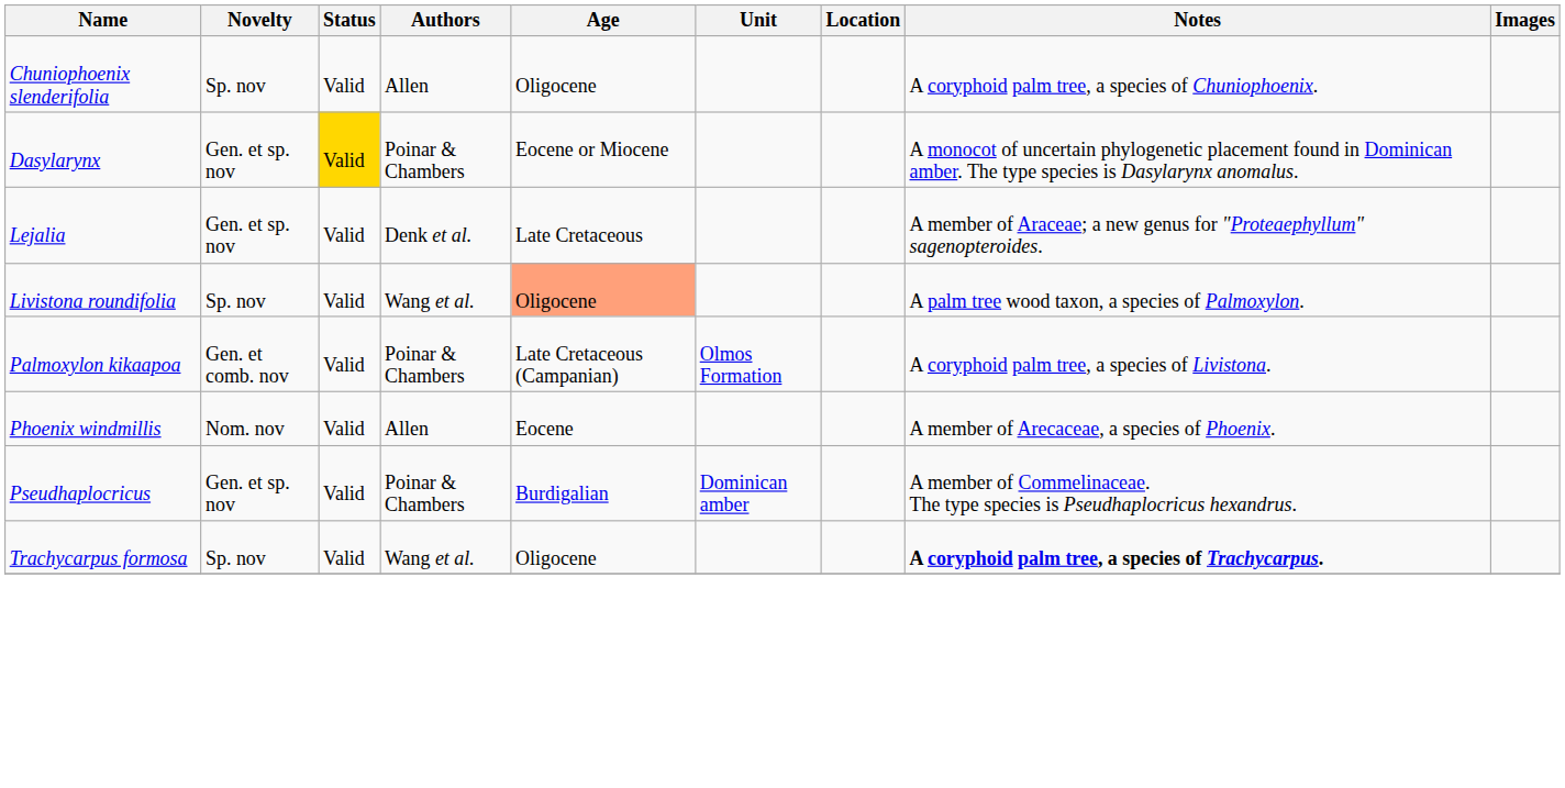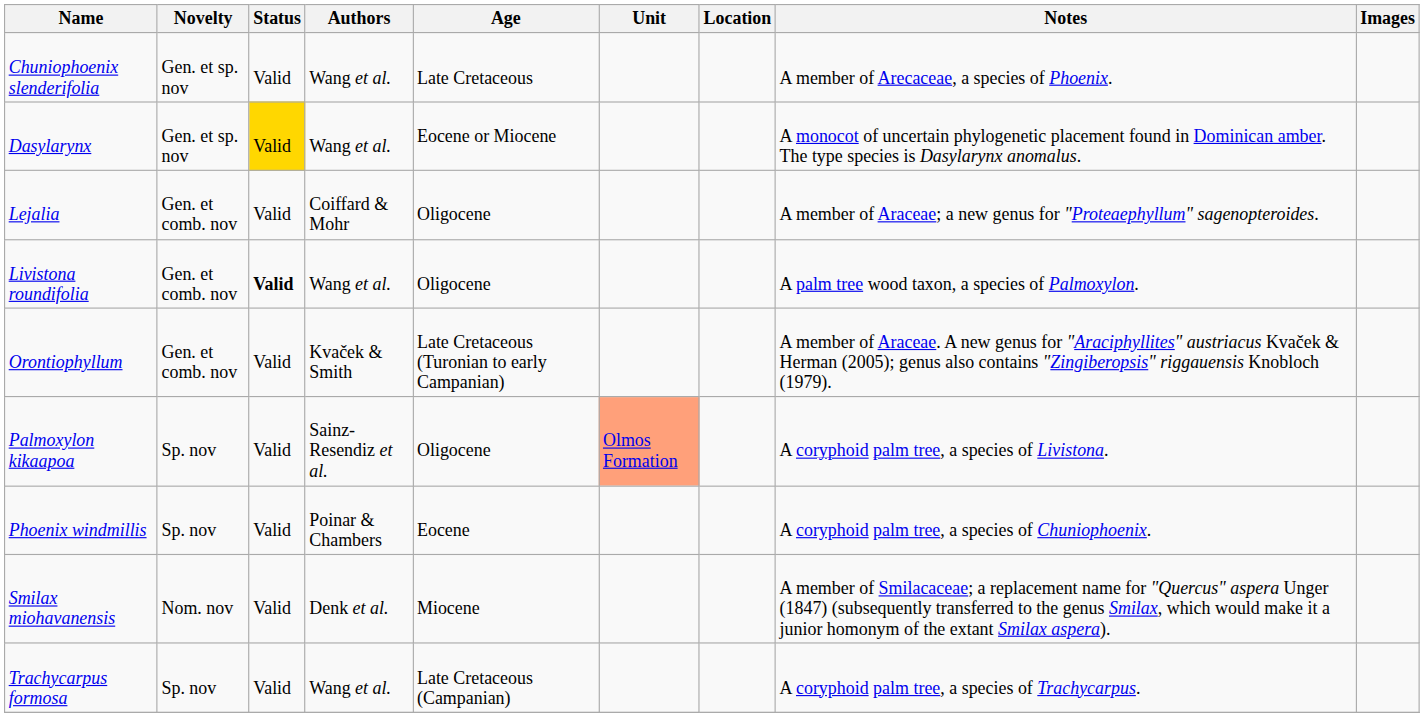Chuniophoenix slenderifolia | Novelty: Sp. nov -> Gen. et sp. nov
Chuniophoenix slenderifolia | Authors: Allen -> Wang et al.
Chuniophoenix slenderifolia | Age: Oligocene -> Late Cretaceous
Chuniophoenix slenderifolia | Notes: A coryphoid palm tree, a species of Chuniophoenix. -> A member of Arecaceae, a species of Phoenix.
Dasylarynx | Authors: Poinar & Chambers -> Wang et al.
Lejalia | Novelty: Gen. et sp. nov -> Gen. et comb. nov
Lejalia | Authors: Denk et al. -> Coiffard & Mohr
Lejalia | Age: Late Cretaceous -> Oligocene
Livistona roundifolia | Novelty: Sp. nov -> Gen. et comb. nov
Livistona roundifolia | Status: normal -> bold
Livistona roundifolia | Age: lightsalmon background -> no background
+ row: Orontiophyllum | Gen. et comb. nov | Valid | Kvaček & Smith | Late Cretaceous (Turonian to early Campanian) | A member of Araceae. A new genus for "Araciphyllites" austriacus Kvaček & Herman (2005); genus also contains "Zingiberopsis" riggauensis Knobloch (1979).
Palmoxylon kikaapoa | Novelty: Gen. et comb. nov -> Sp. nov
Palmoxylon kikaapoa | Authors: Poinar & Chambers -> Sainz-Resendiz et al.
Palmoxylon kikaapoa | Age: Late Cretaceous (Campanian) -> Oligocene
Palmoxylon kikaapoa | Unit: no background -> lightsalmon background
Phoenix windmillis | Novelty: Nom. nov -> Sp. nov
Phoenix windmillis | Authors: Allen -> Poinar & Chambers
Phoenix windmillis | Notes: A member of Arecaceae, a species of Phoenix. -> A coryphoid palm tree, a species of Chuniophoenix.
- row: Pseudhaplocricus | Gen. et sp. nov | Valid | Poinar & Chambers | Burdigalian | Dominican amber | A member of Commelinaceae. The type species is Pseudhaplocricus hexandrus.
+ row: Smilax miohavanensis | Nom. nov | Valid | Denk et al. | Miocene | A member of Smilacaceae; a replacement name for "Quercus" aspera Unger (1847) (subsequently transferred to the genus Smilax, which would make it a junior homonym of the extant Smilax aspera).
Trachycarpus formosa | Age: Oligocene -> Late Cretaceous (Campanian)
Trachycarpus formosa | Notes: bold -> normal
